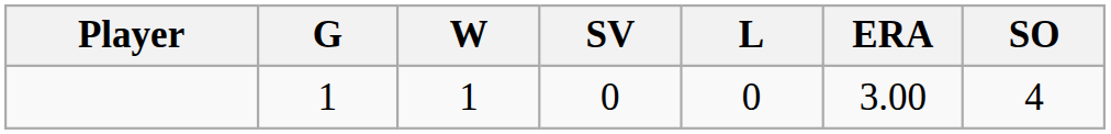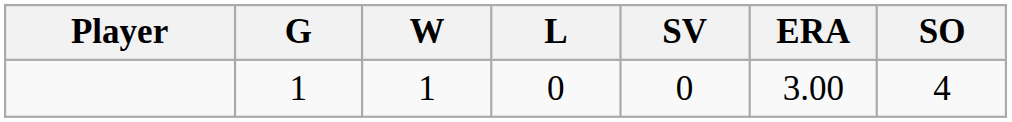columns swapped: L <-> SV
